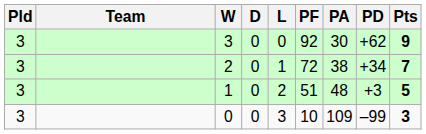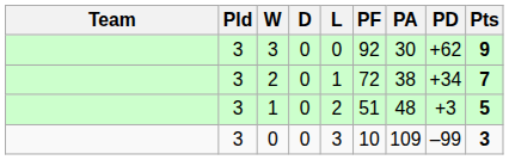columns swapped: Team <-> Pld
